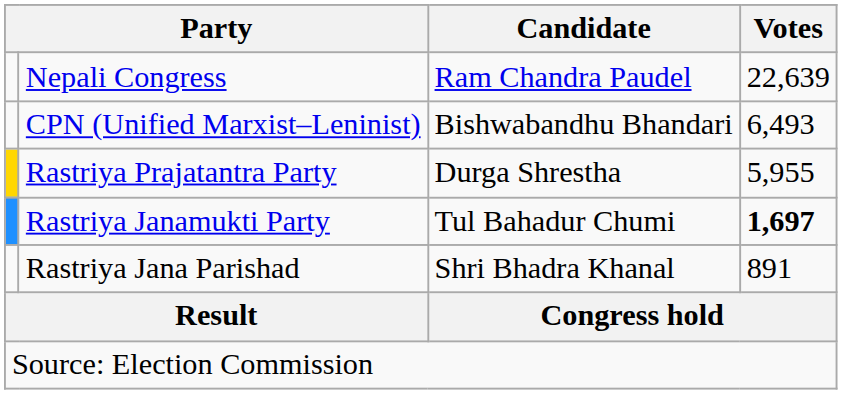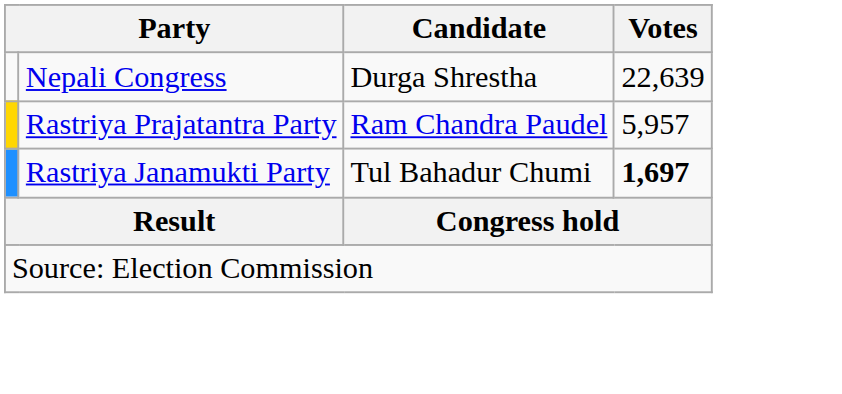Nepali Congress | Candidate: Ram Chandra Paudel -> Durga Shrestha
- row: CPN (Unified Marxist–Leninist) | Bishwabandhu Bhandari | 6,493
Rastriya Prajatantra Party | Candidate: Durga Shrestha -> Ram Chandra Paudel
Rastriya Prajatantra Party | Votes: 5,955 -> 5,957
- row: Rastriya Jana Parishad | Shri Bhadra Khanal | 891
